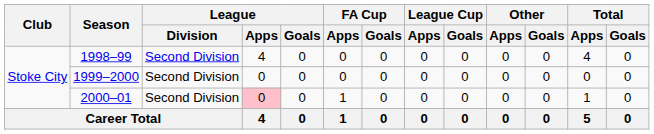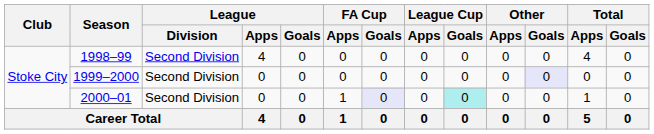1999–2000 | Other / Goals: no background -> lavender background
2000–01 | League / Apps: pink background -> no background
2000–01 | FA Cup / Goals: no background -> lavender background
2000–01 | League Cup / Goals: no background -> paleturquoise background
